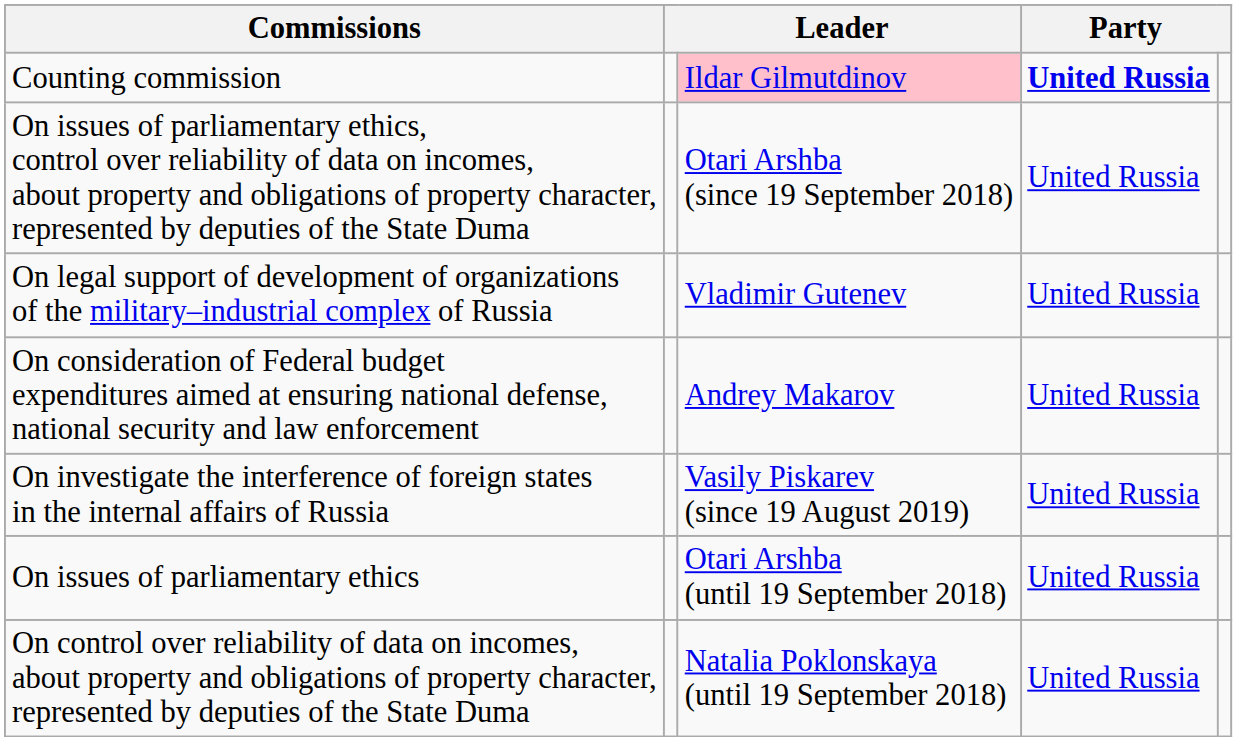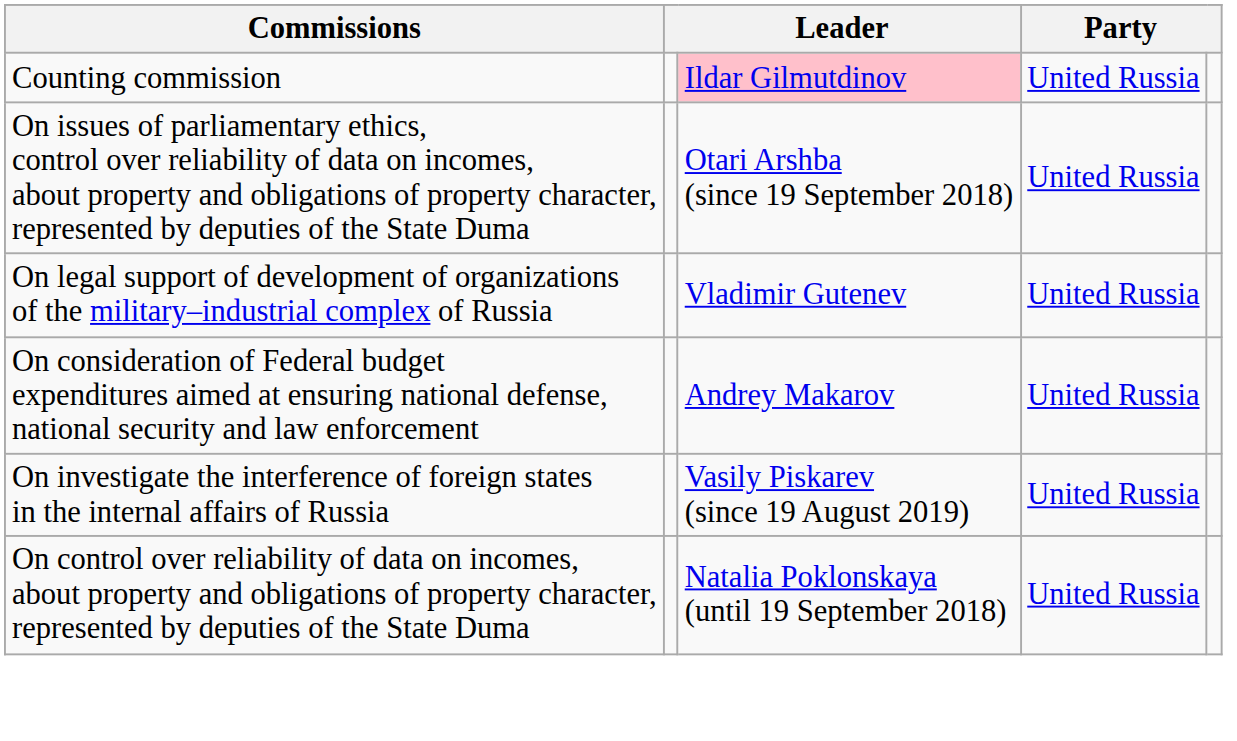Counting commission | column 4: bold -> normal
- row: On issues of parliamentary ethics | Otari Arshba (until 19 September 2018) | United Russia
